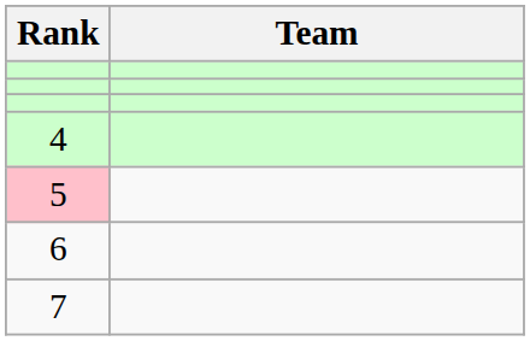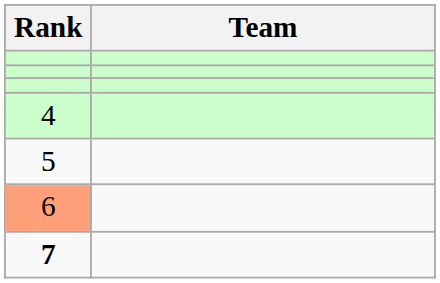row 6 | Rank: pink background -> no background
row 7 | Rank: no background -> lightsalmon background
row 8 | Rank: normal -> bold
